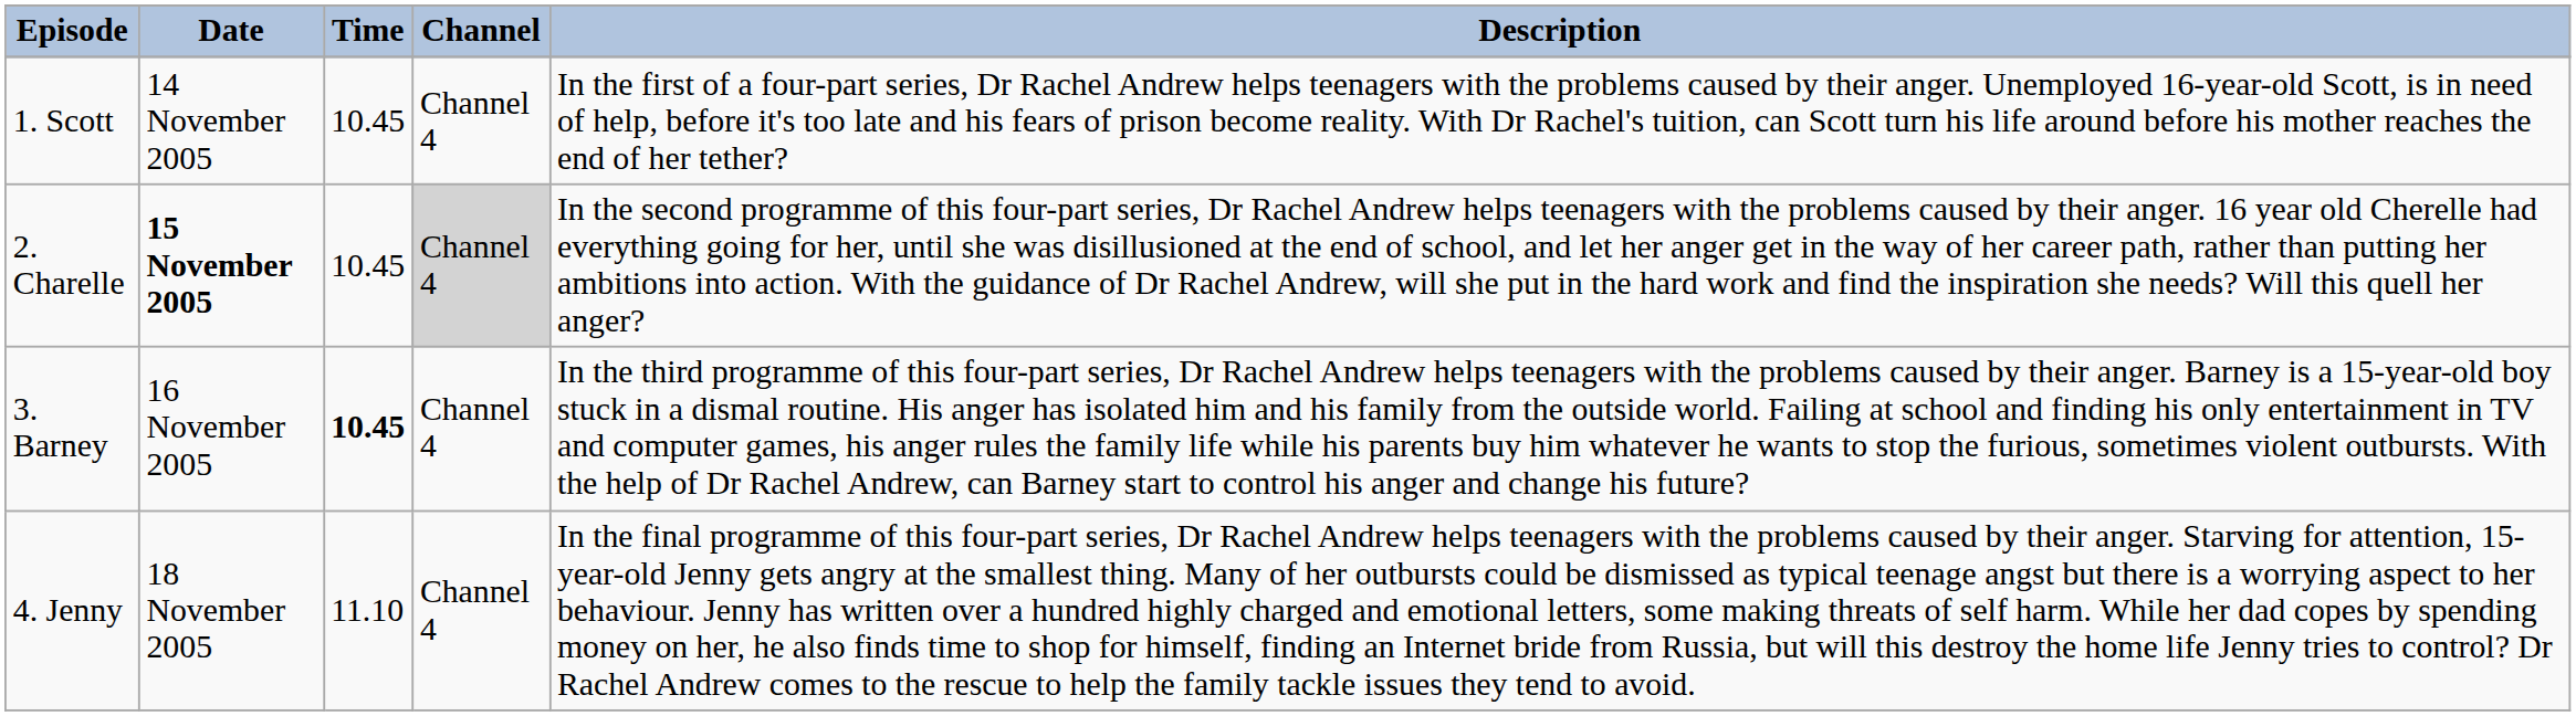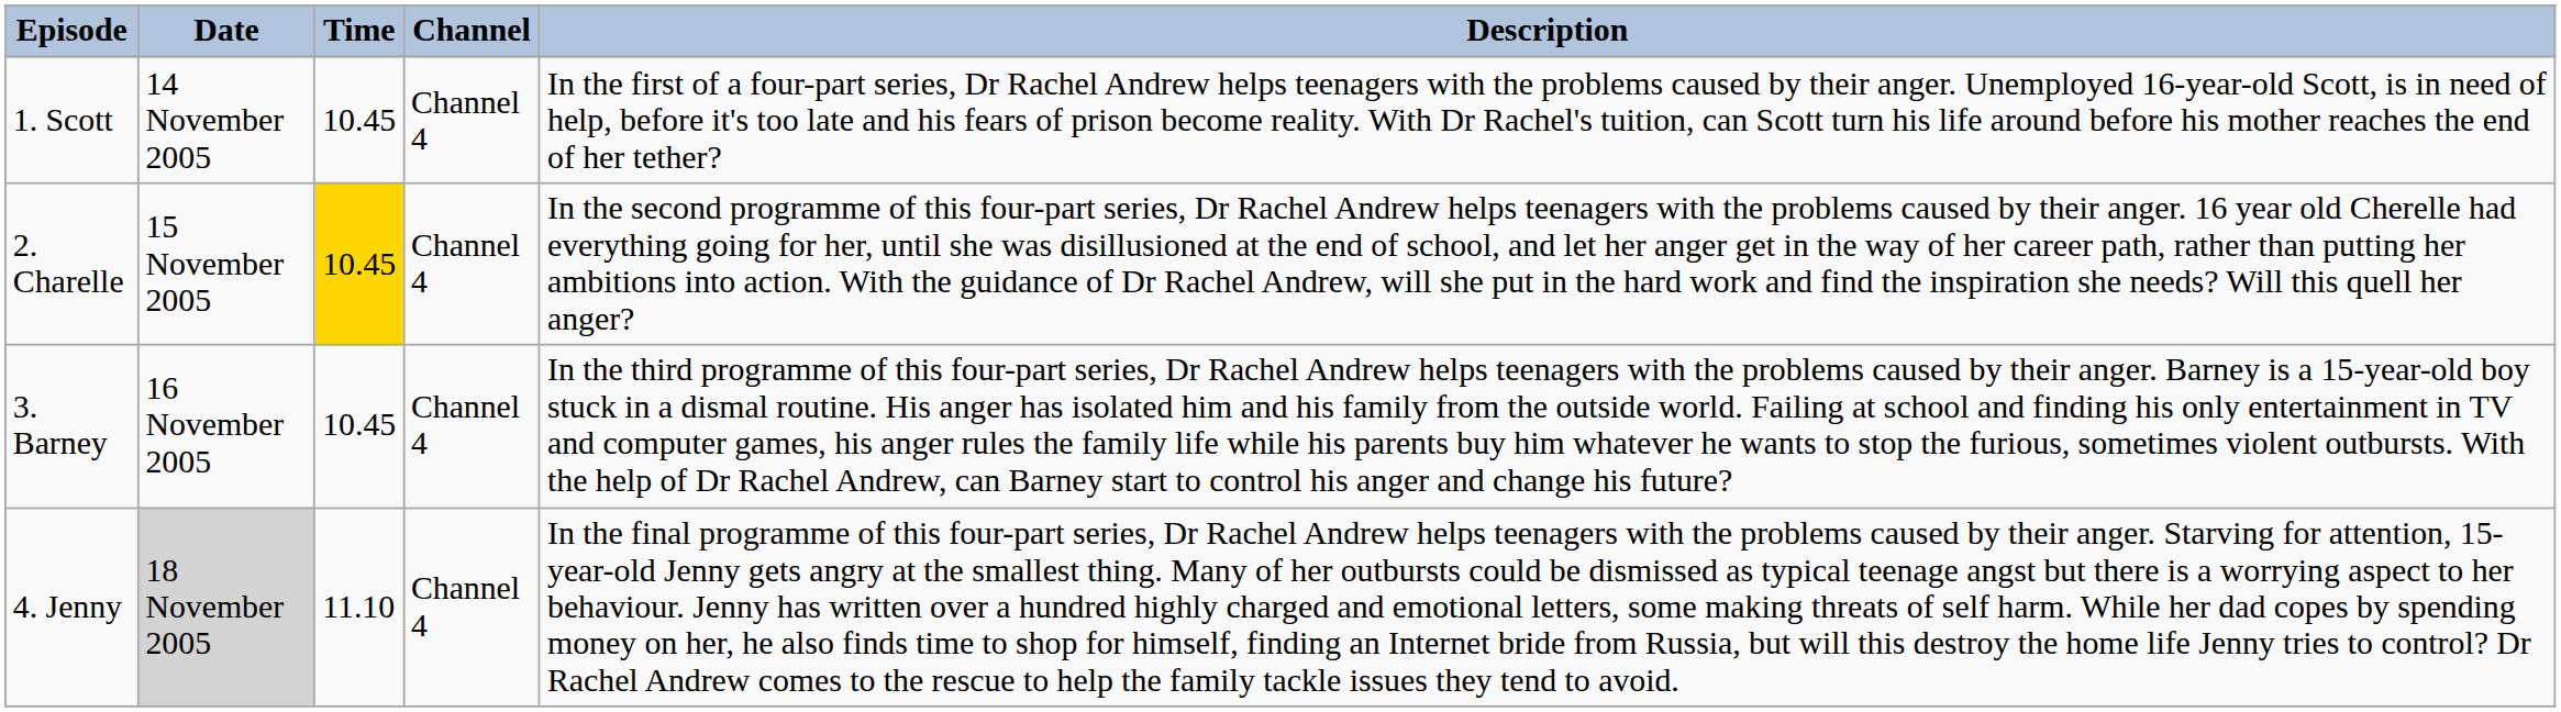2. Charelle | Date: bold -> normal
2. Charelle | Time: no background -> gold background
2. Charelle | Channel: lightgrey background -> no background
3. Barney | Time: bold -> normal
4. Jenny | Date: no background -> lightgrey background
